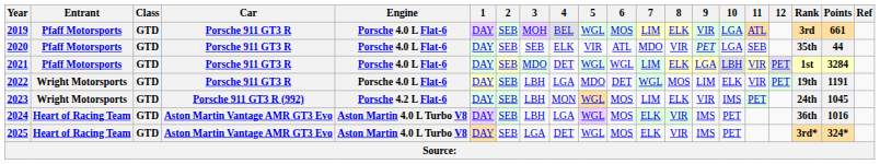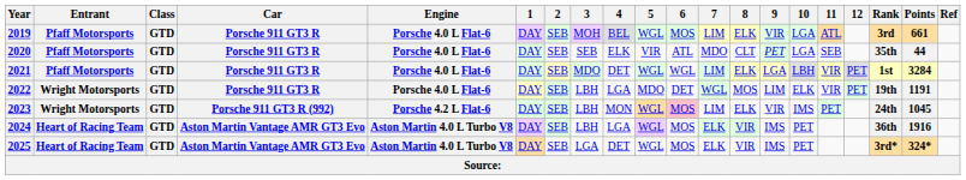2020 | 8: VIR -> CLT
2023 | 6: no background -> pink background
2024 | Points: 1016 -> 1916
